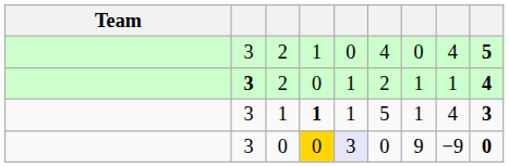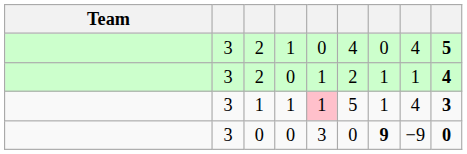row 3 | column 2: bold -> normal
row 4 | column 4: bold -> normal
row 4 | column 5: no background -> pink background
row 5 | column 4: gold background -> no background
row 5 | column 5: lavender background -> no background
row 5 | column 7: normal -> bold
